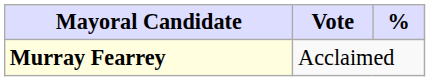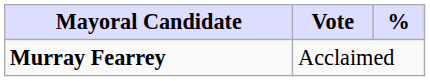Murray Fearrey | Mayoral Candidate: lightyellow background -> no background
